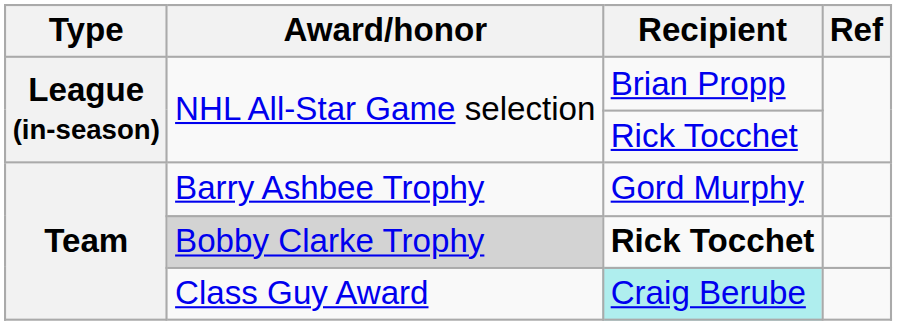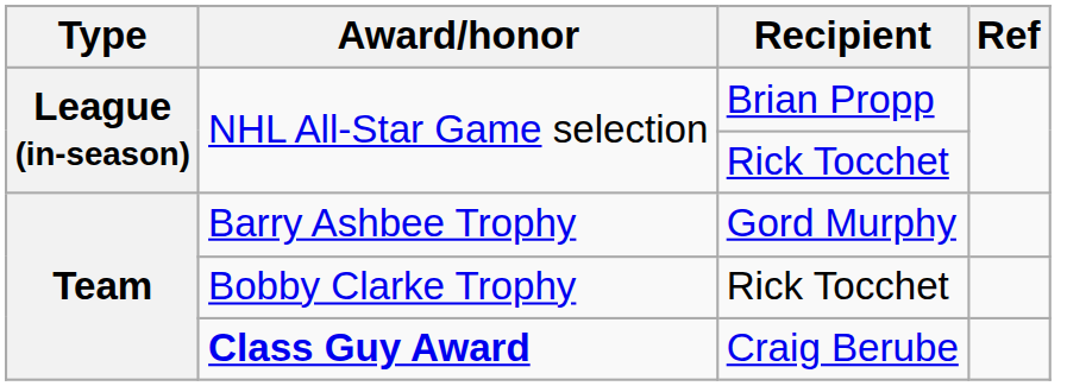Bobby Clarke Trophy | Award/honor: lightgrey background -> no background
Bobby Clarke Trophy | Recipient: bold -> normal
Class Guy Award | Award/honor: normal -> bold
Class Guy Award | Recipient: paleturquoise background -> no background
